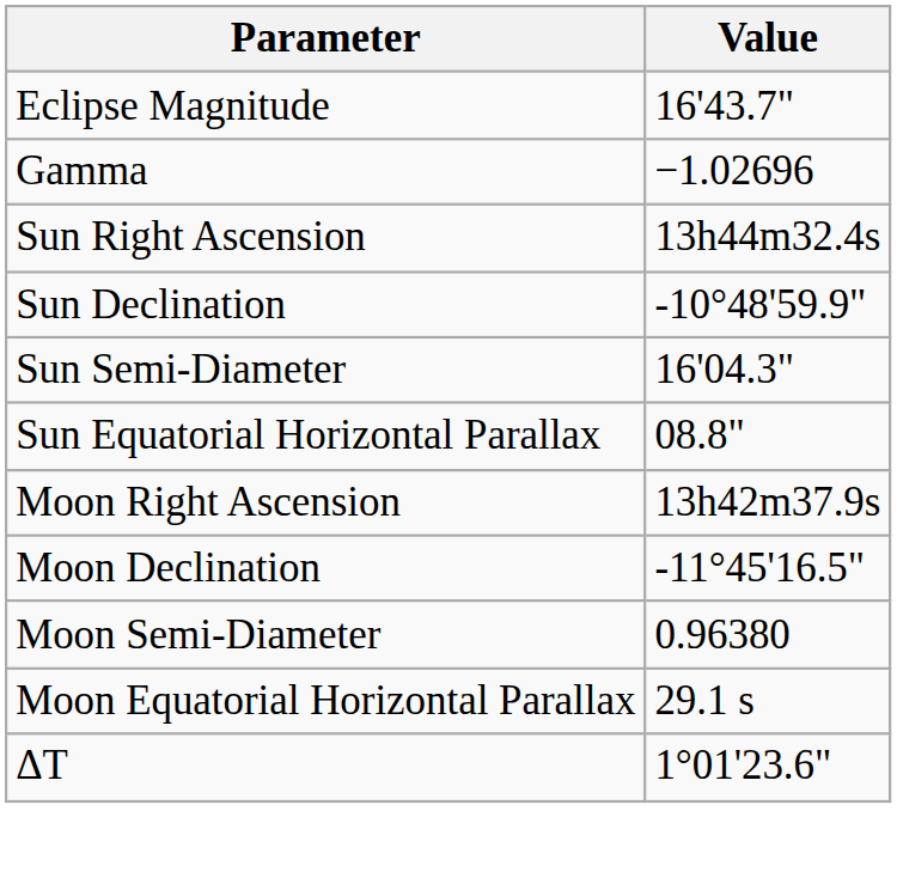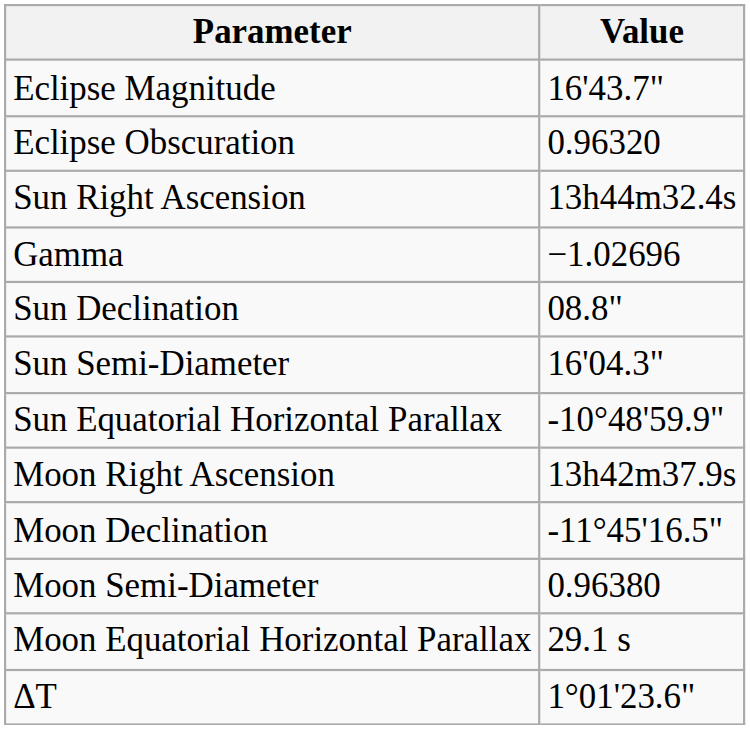+ row: Eclipse Obscuration | 0.96320
rows swapped: Gamma <-> Sun Right Ascension
Sun Declination | Value: -10°48'59.9" -> 08.8"
Sun Equatorial Horizontal Parallax | Value: 08.8" -> -10°48'59.9"
